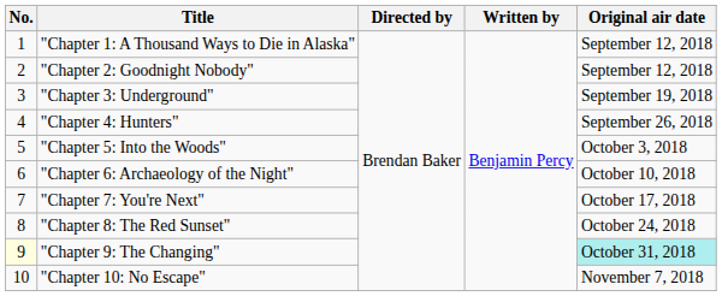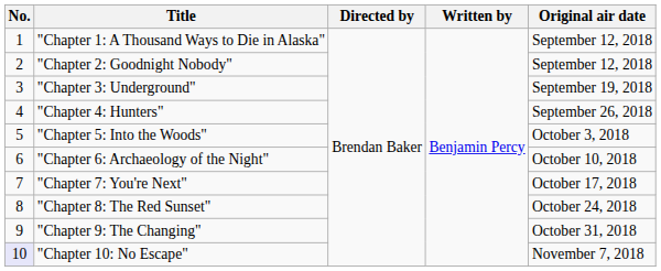"Chapter 9: The Changing" | No.: lightyellow background -> no background
"Chapter 9: The Changing" | Original air date: paleturquoise background -> no background
"Chapter 10: No Escape" | No.: no background -> lavender background
